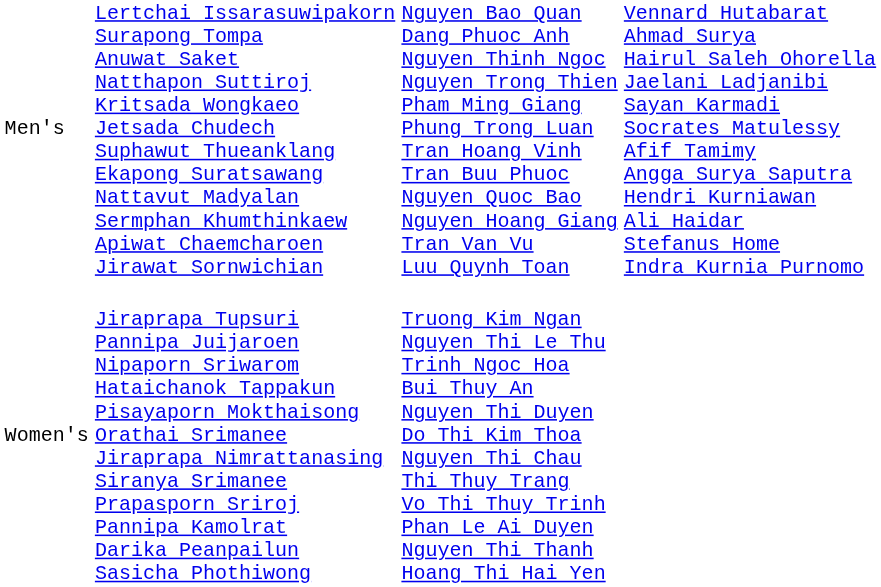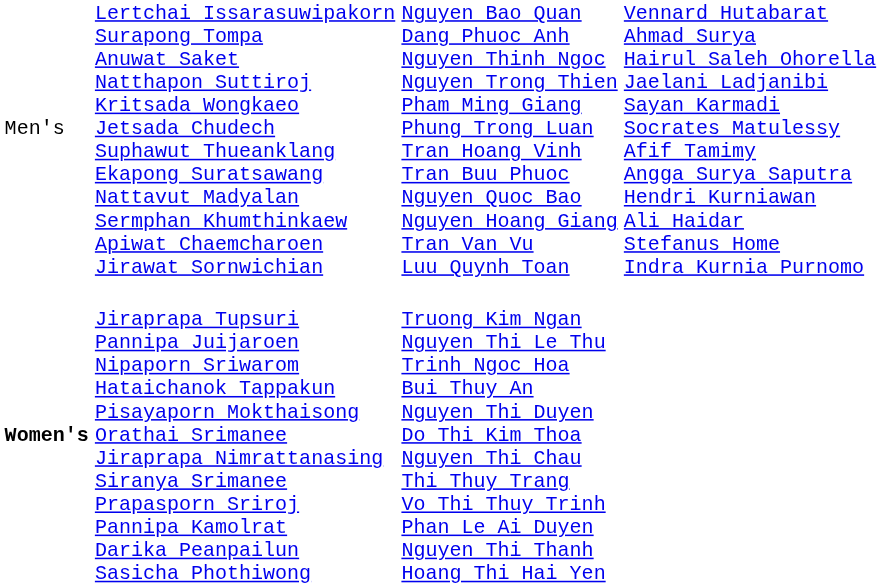Women's | column 1: normal -> bold
